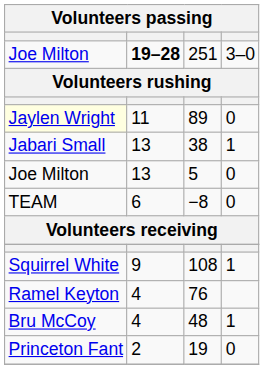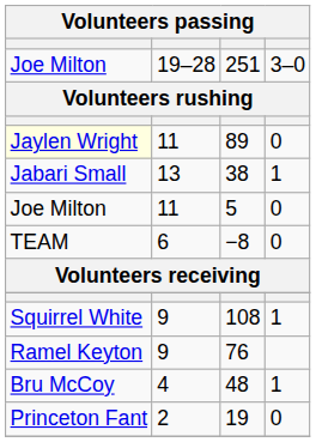251 | column 2: bold -> normal
5 | column 2: 13 -> 11
76 | column 2: 4 -> 9
